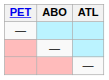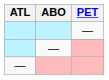columns swapped: PET <-> ATL
